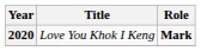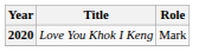2020 | Role: bold -> normal
